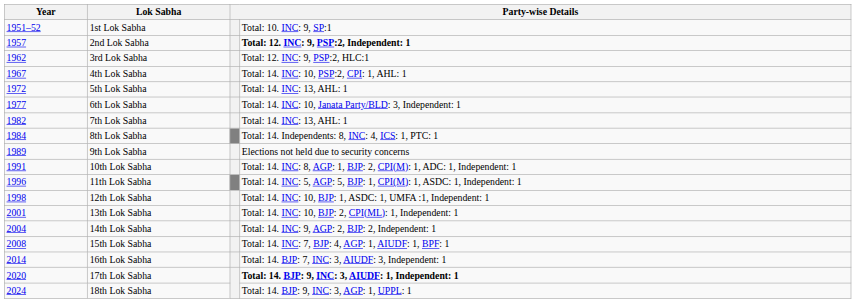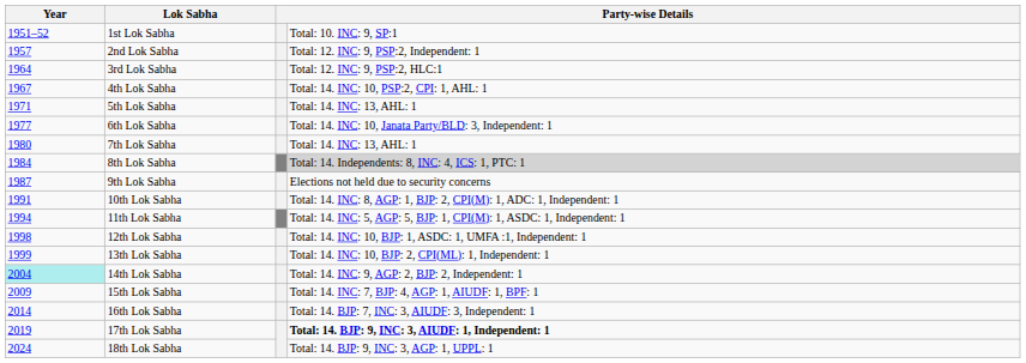2nd Lok Sabha | column 4: bold -> normal
3rd Lok Sabha | Year: 1962 -> 1964
5th Lok Sabha | Year: 1972 -> 1971
7th Lok Sabha | Year: 1982 -> 1980
8th Lok Sabha | column 4: no background -> lightgrey background
9th Lok Sabha | Year: 1989 -> 1987
11th Lok Sabha | Year: 1996 -> 1994
13th Lok Sabha | Year: 2001 -> 1999
14th Lok Sabha | Year: no background -> paleturquoise background
15th Lok Sabha | Year: 2008 -> 2009
17th Lok Sabha | Year: 2020 -> 2019
